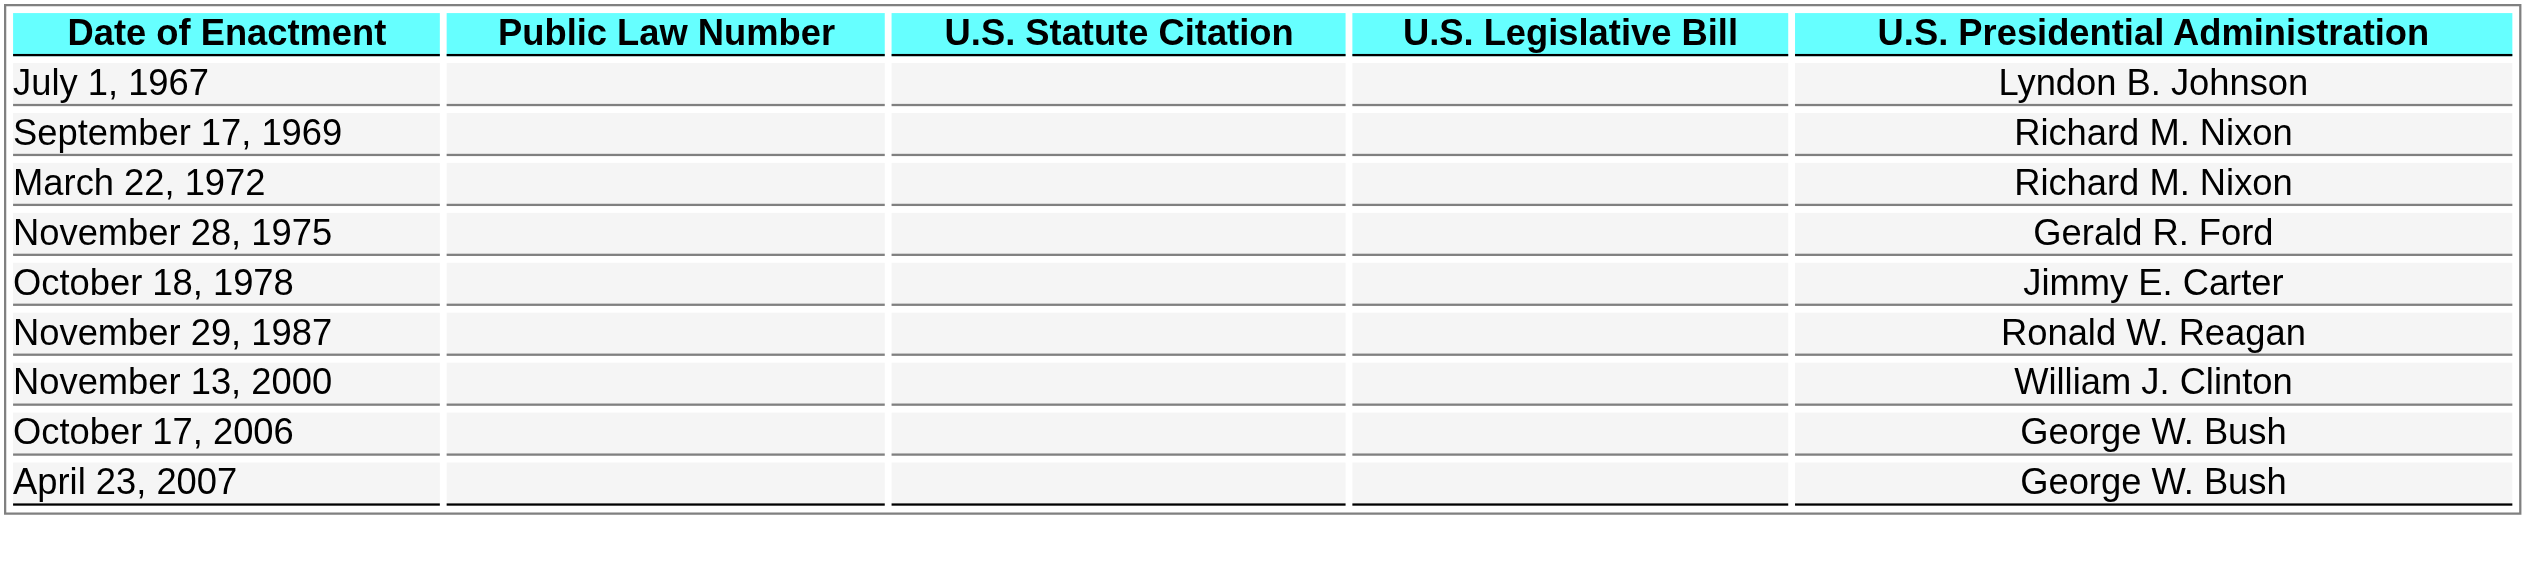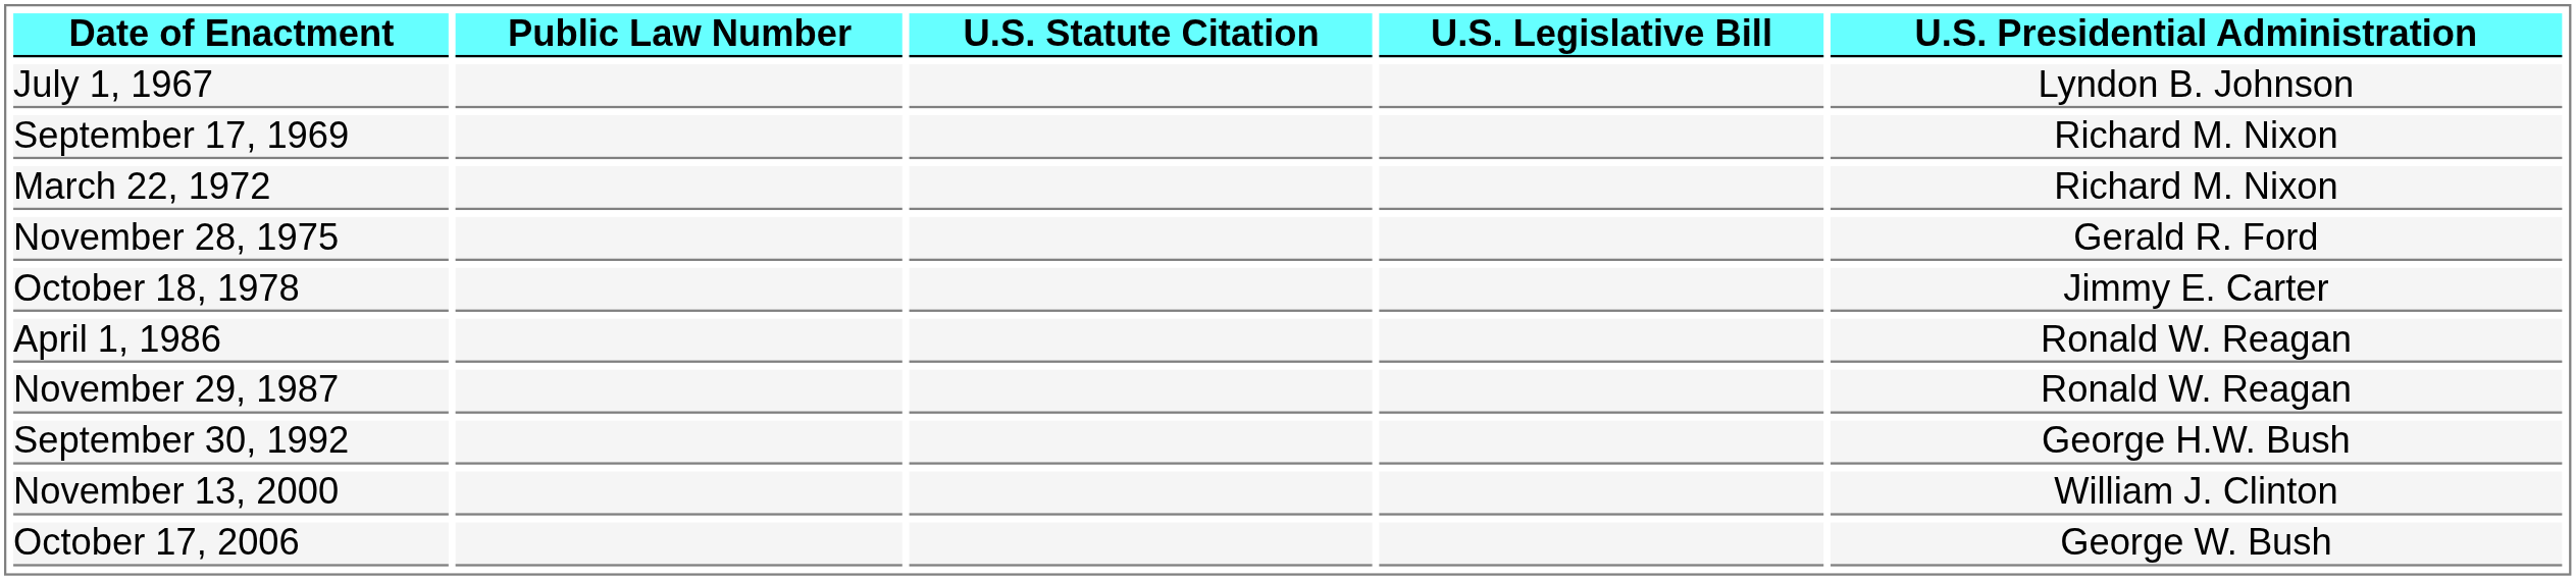+ row: April 1, 1986 | Ronald W. Reagan
+ row: September 30, 1992 | George H.W. Bush
- row: April 23, 2007 | George W. Bush
